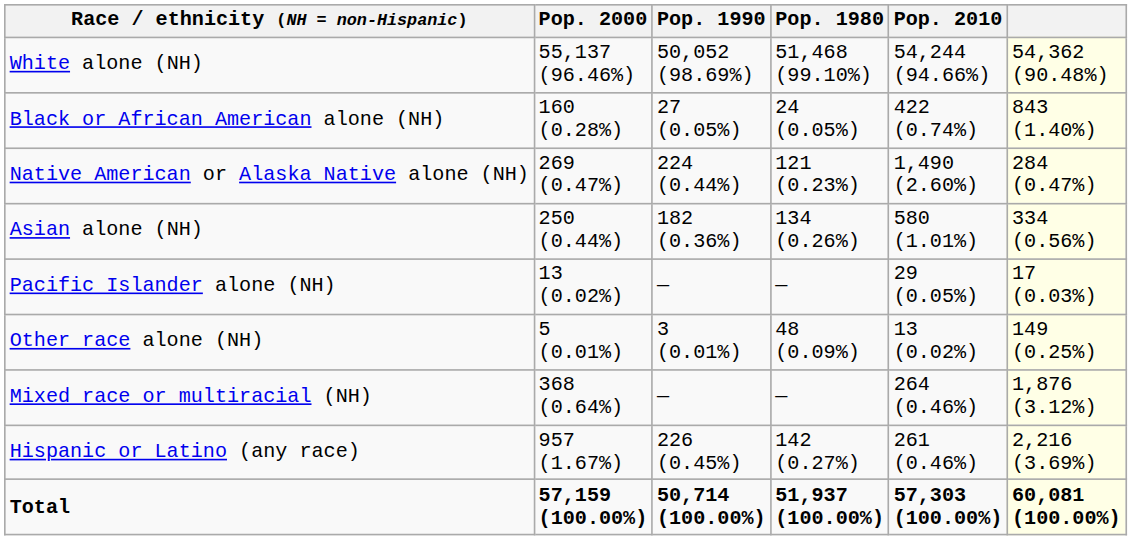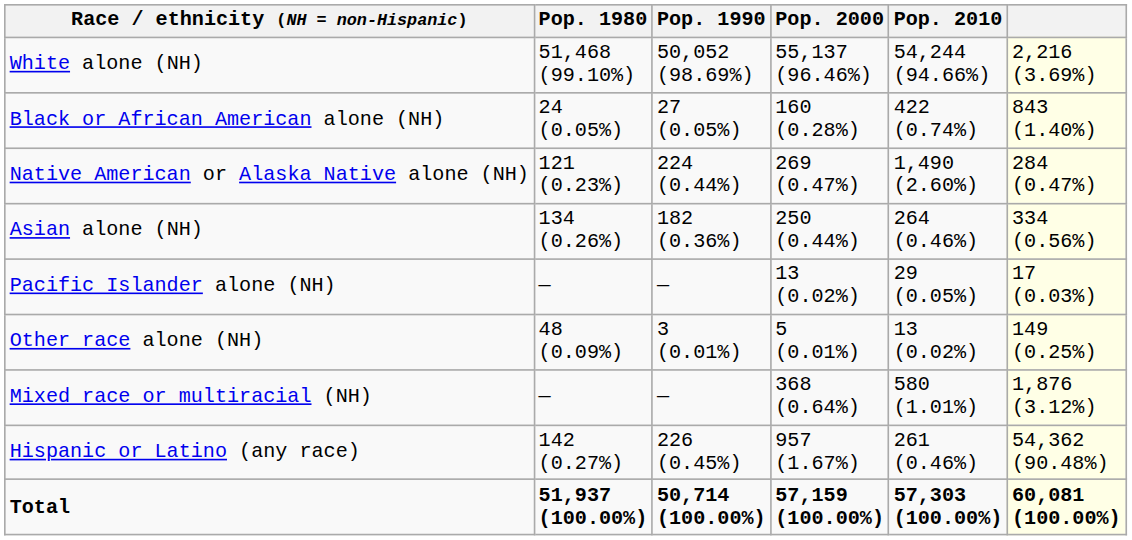columns swapped: Pop. 1980 <-> Pop. 2000
White alone (NH) | column 6: 54,362 (90.48%) -> 2,216 (3.69%)
Asian alone (NH) | Pop. 2010: 580 (1.01%) -> 264 (0.46%)
Mixed race or multiracial (NH) | Pop. 2010: 264 (0.46%) -> 580 (1.01%)
Hispanic or Latino (any race) | column 6: 2,216 (3.69%) -> 54,362 (90.48%)
